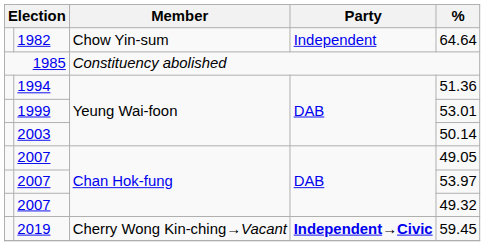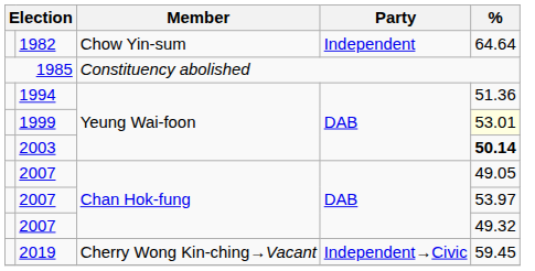1999 | %: no background -> lightyellow background
2003 | %: normal -> bold
2019 | Party: bold -> normal
